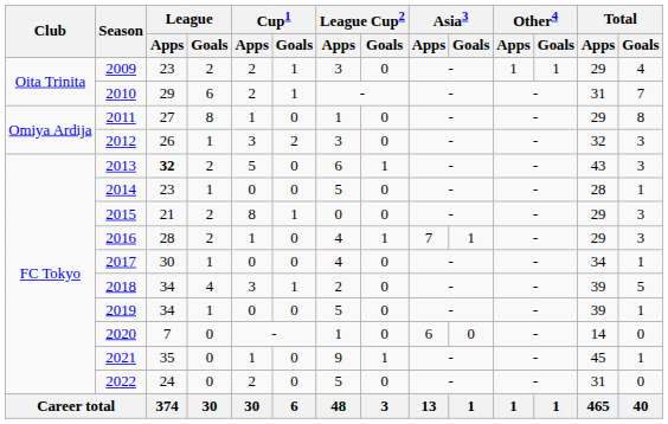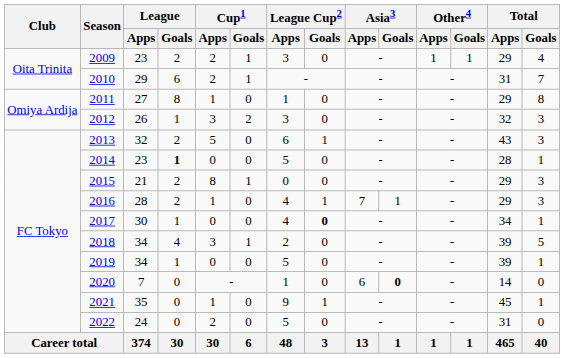2013 | League / Apps: bold -> normal
2014 | League / Goals: normal -> bold
2017 | League Cup2 / Goals: normal -> bold
2020 | Asia3 / Goals: normal -> bold
